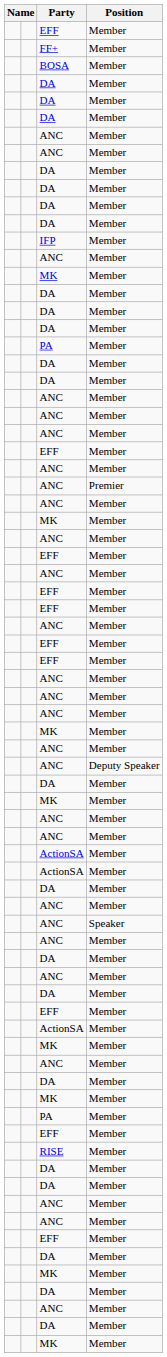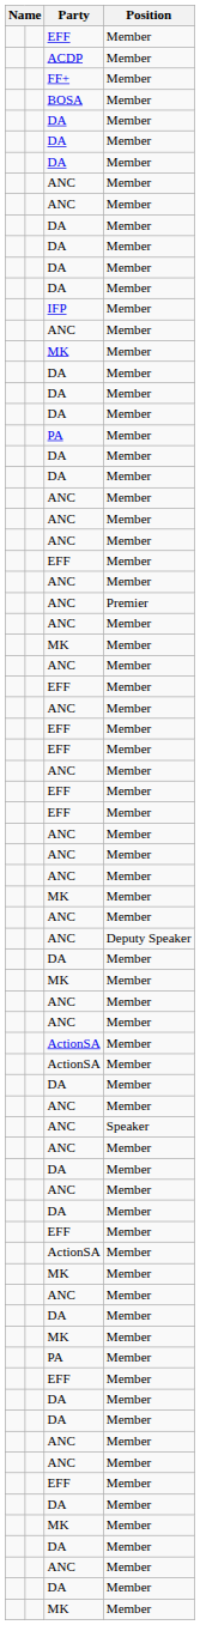+ row: ACDP | Member
- row: RISE | Member
